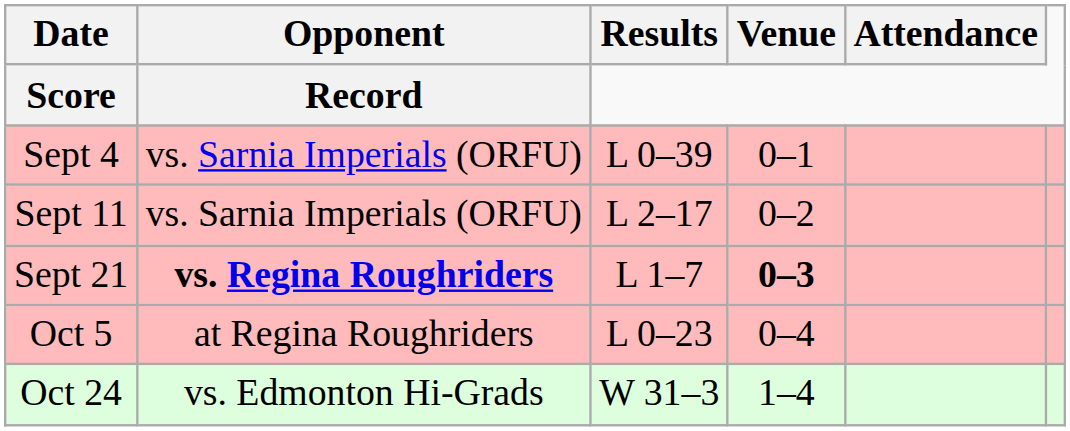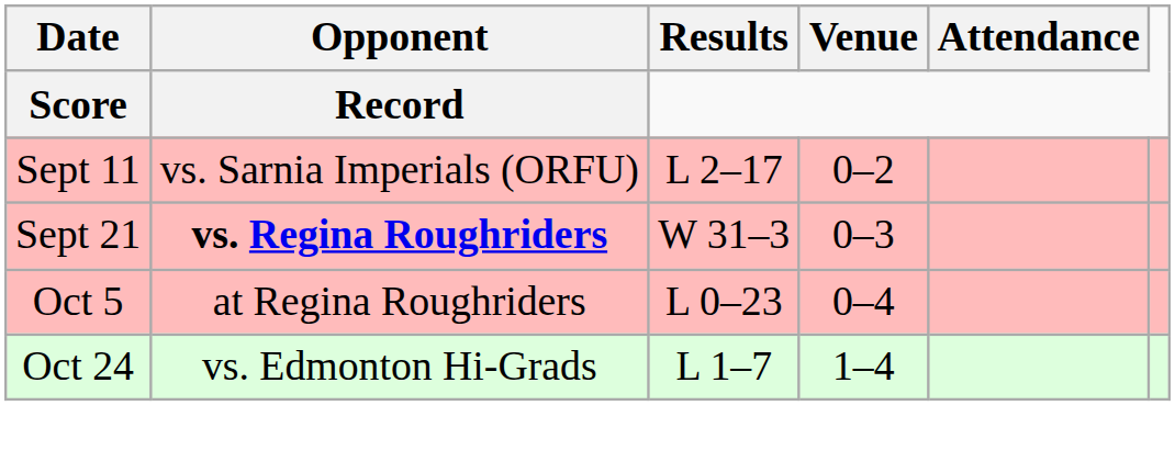- row: Sept 4 | vs. Sarnia Imperials (ORFU) | L 0–39 | 0–1
Sept 21 | Results: L 1–7 -> W 31–3
Sept 21 | Venue: bold -> normal
Oct 24 | Results: W 31–3 -> L 1–7
